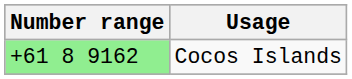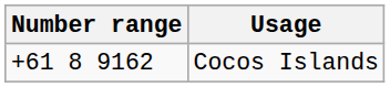Cocos Islands | Number range: lightgreen background -> no background
